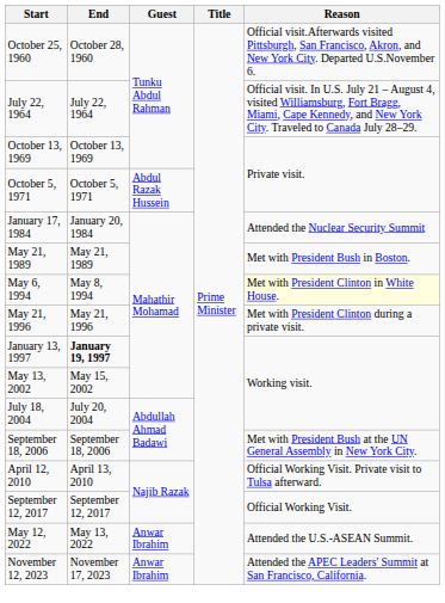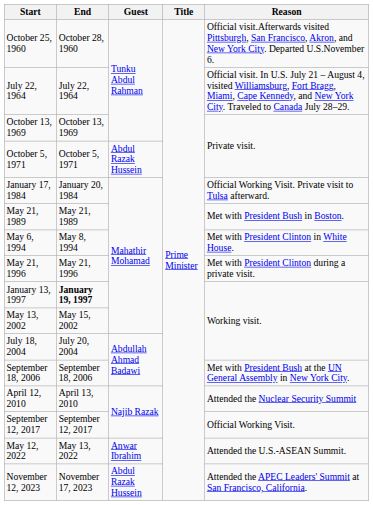January 17, 1984 | Reason: Attended the Nuclear Security Summit -> Official Working Visit. Private visit to Tulsa afterward.
May 6, 1994 | Reason: lightyellow background -> no background
April 12, 2010 | Reason: Official Working Visit. Private visit to Tulsa afterward. -> Attended the Nuclear Security Summit
November 12, 2023 | Guest: Anwar Ibrahim -> Abdul Razak Hussein
